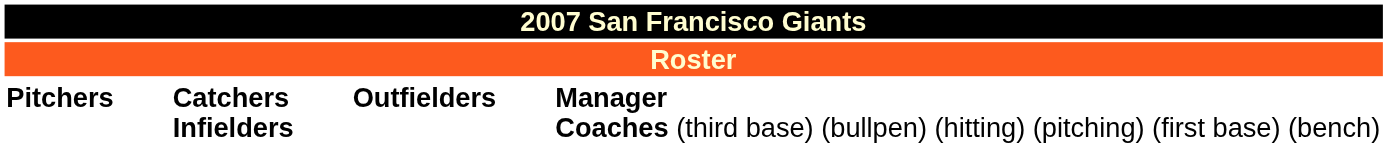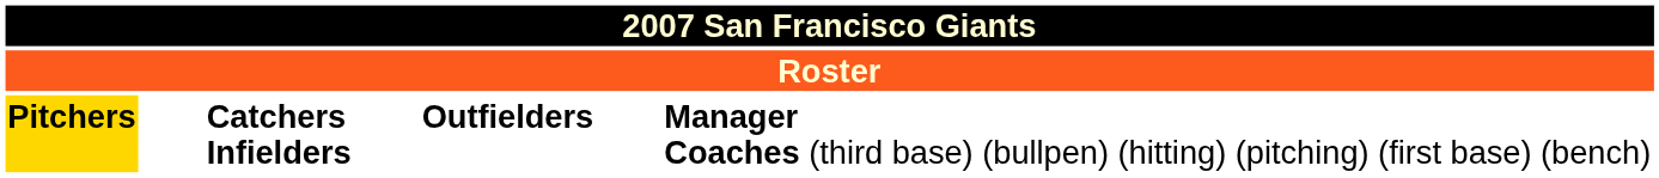Pitchers | column 1: no background -> gold background
